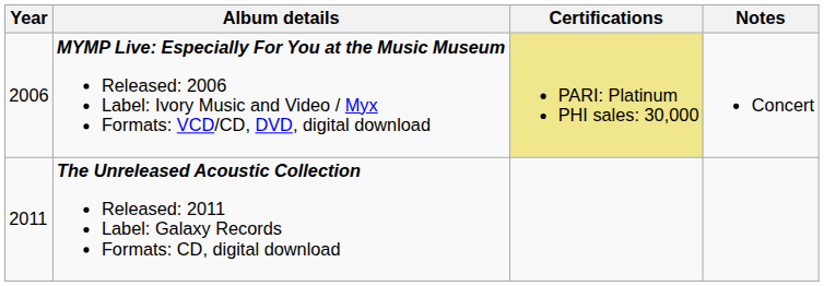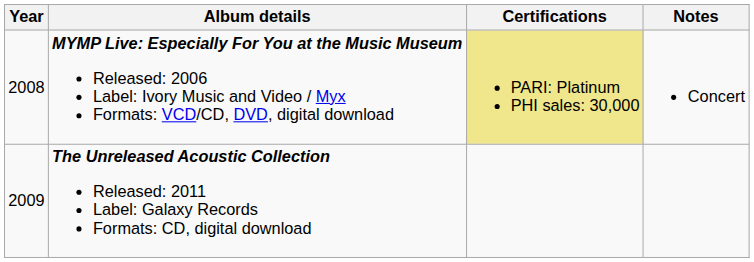row 2 | Year: 2006 -> 2008
row 3 | Year: 2011 -> 2009
